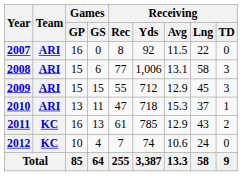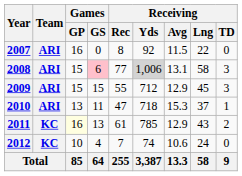2008 | Games / GS: no background -> pink background
2008 | Receiving / Yds: no background -> lightgrey background
2011 | Games / GP: no background -> lightyellow background
